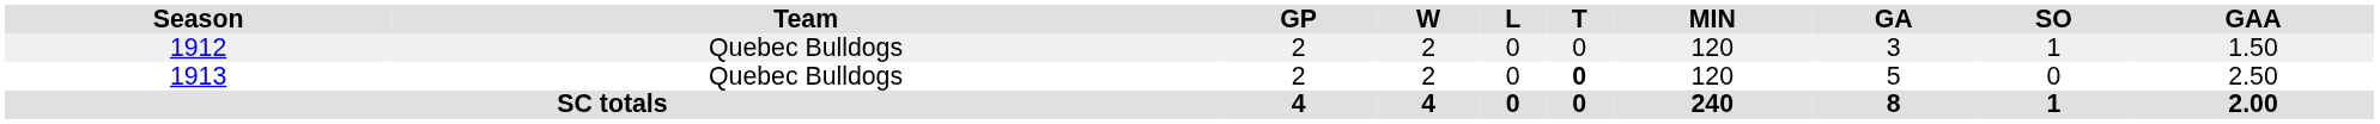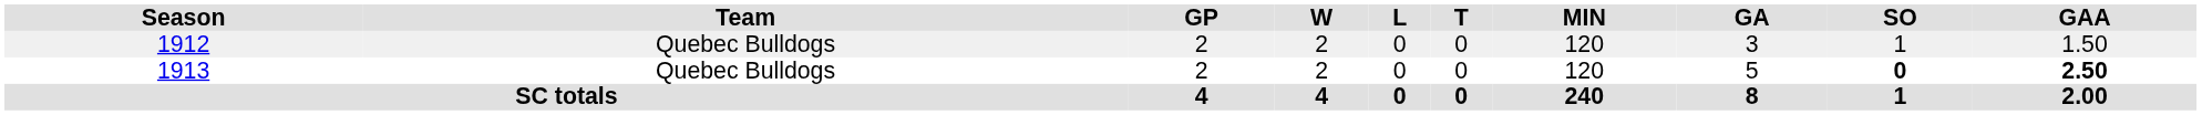1913 | T: bold -> normal
1913 | SO: normal -> bold
1913 | GAA: normal -> bold
